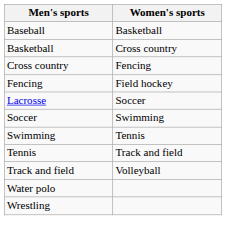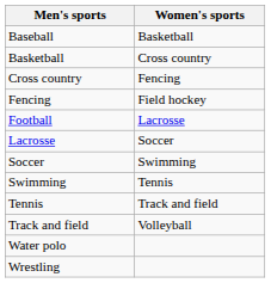+ row: Football | Lacrosse
